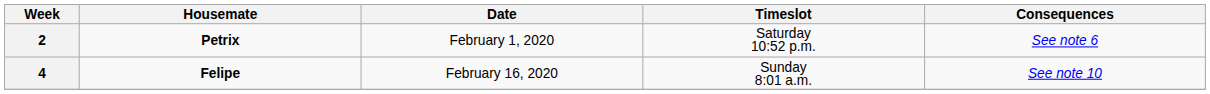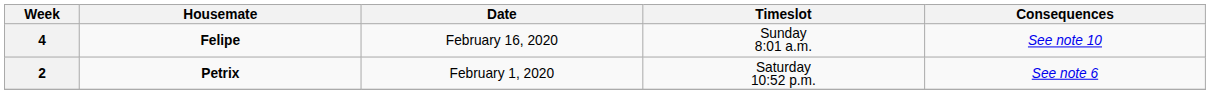rows swapped: 2 <-> 4
